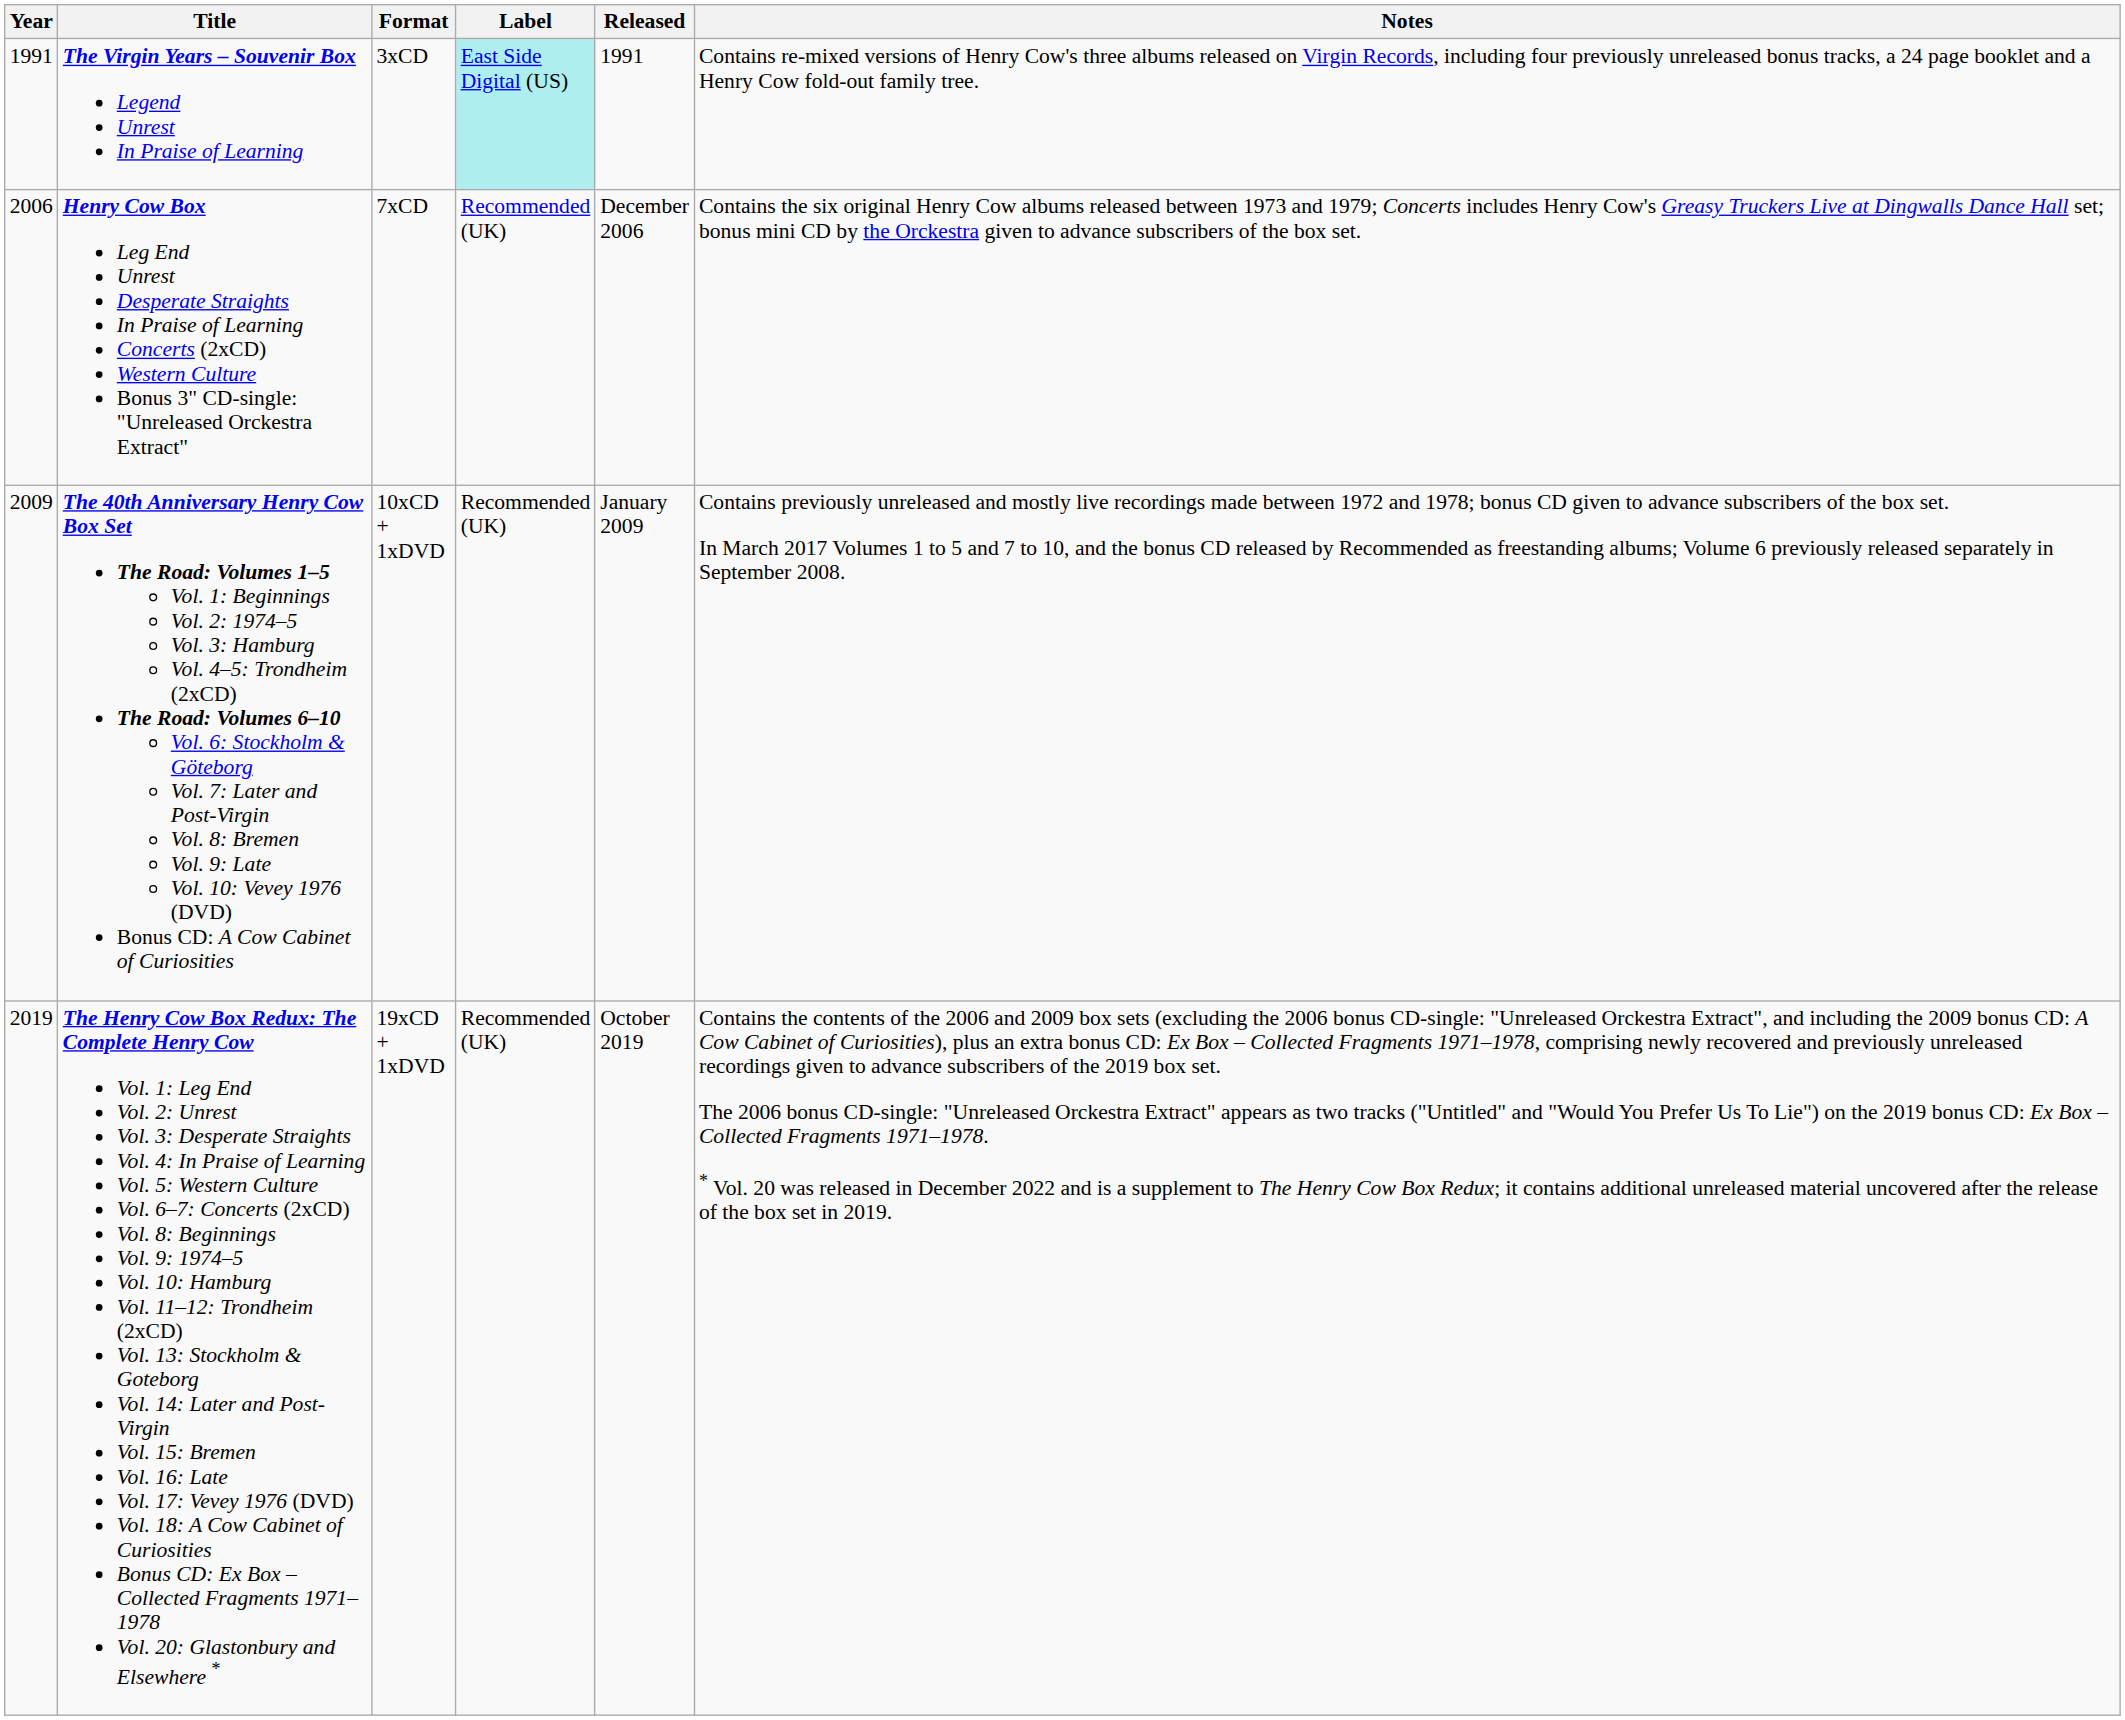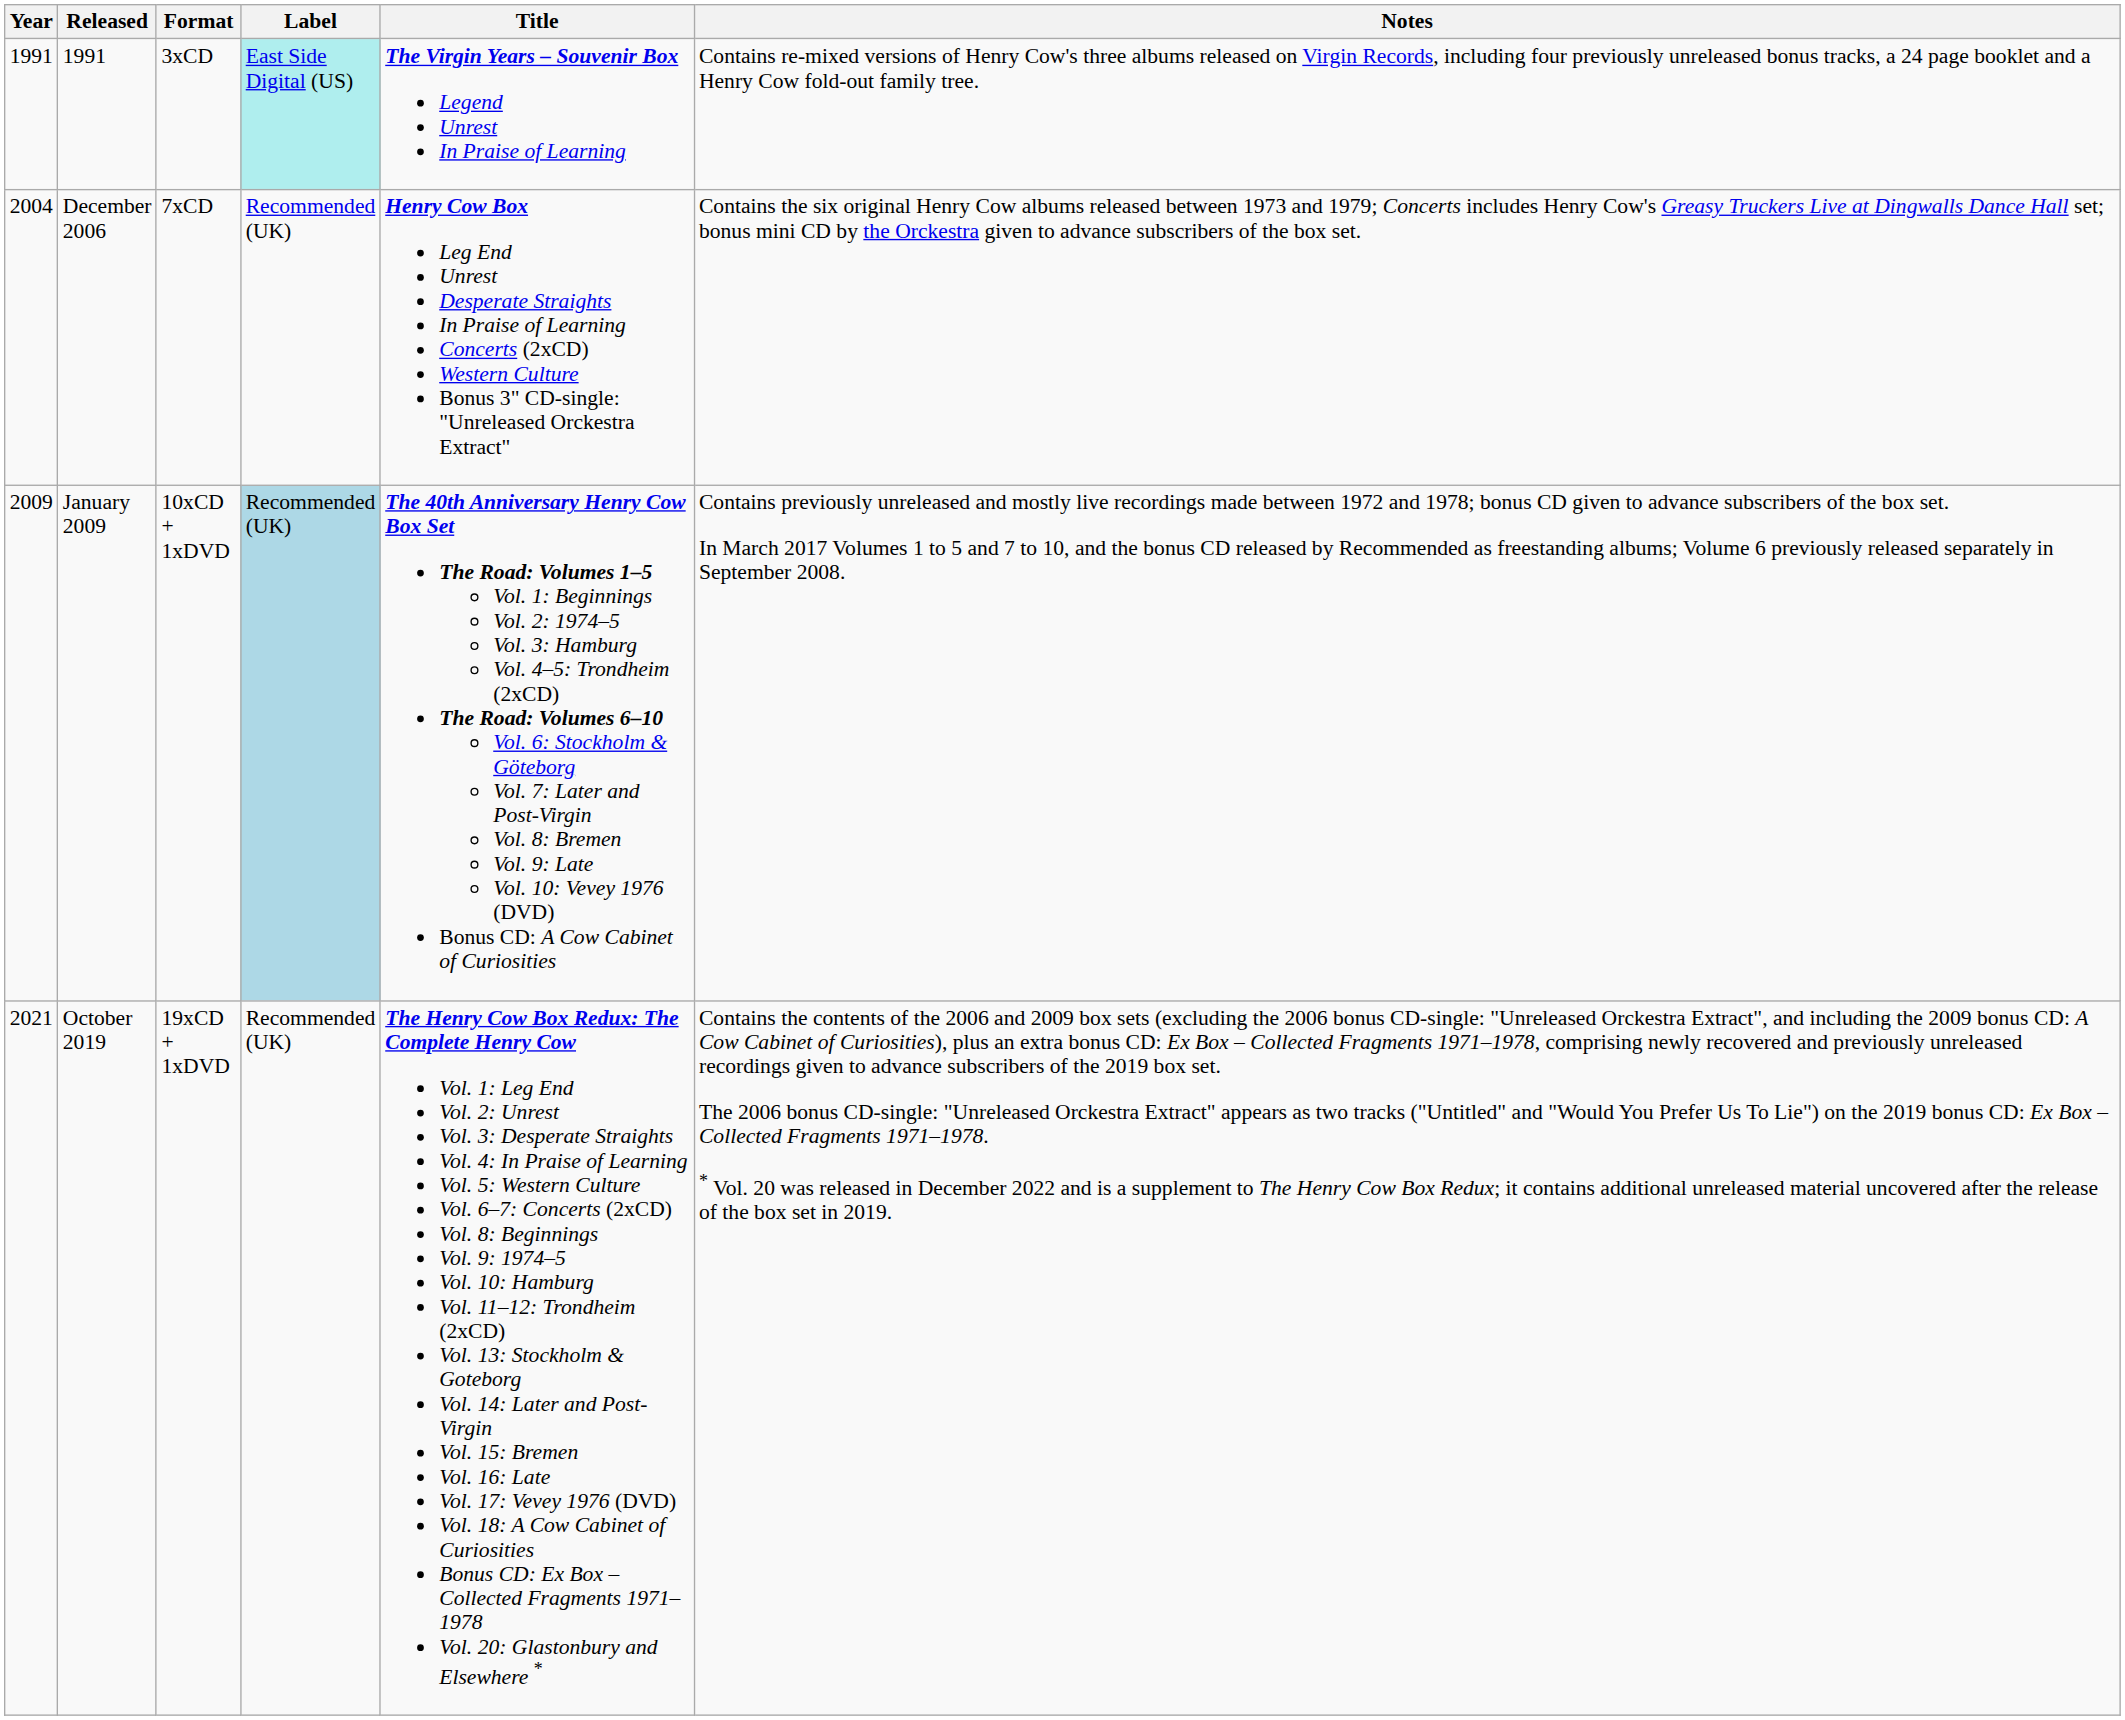columns swapped: Title <-> Released
row 3 | Year: 2006 -> 2004
row 4 | Label: no background -> lightblue background
row 5 | Year: 2019 -> 2021
